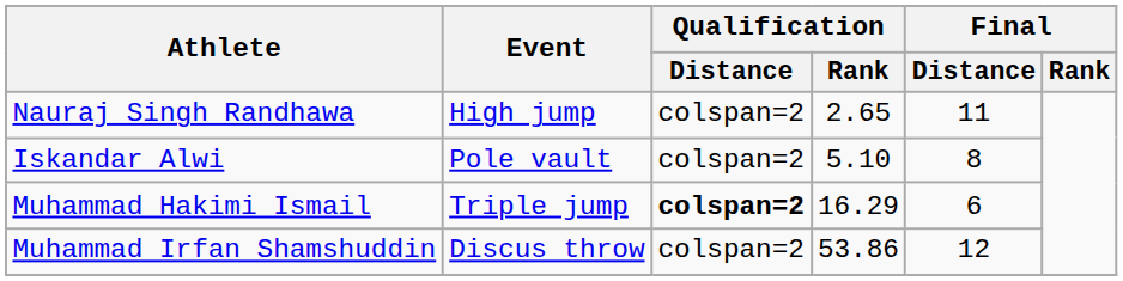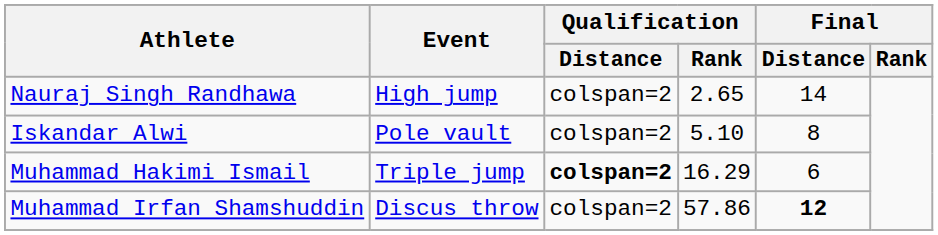Nauraj Singh Randhawa | Final / Distance: 11 -> 14
Muhammad Irfan Shamshuddin | Qualification / Rank: 53.86 -> 57.86
Muhammad Irfan Shamshuddin | Final / Distance: normal -> bold
